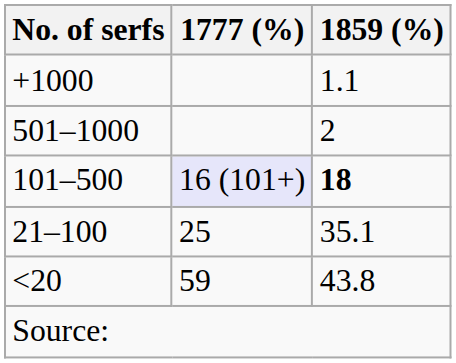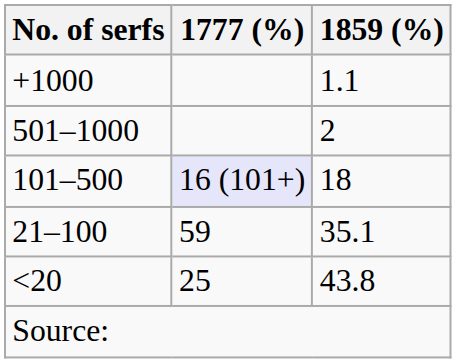101–500 | 1859 (%): bold -> normal
21–100 | 1777 (%): 25 -> 59
<20 | 1777 (%): 59 -> 25
